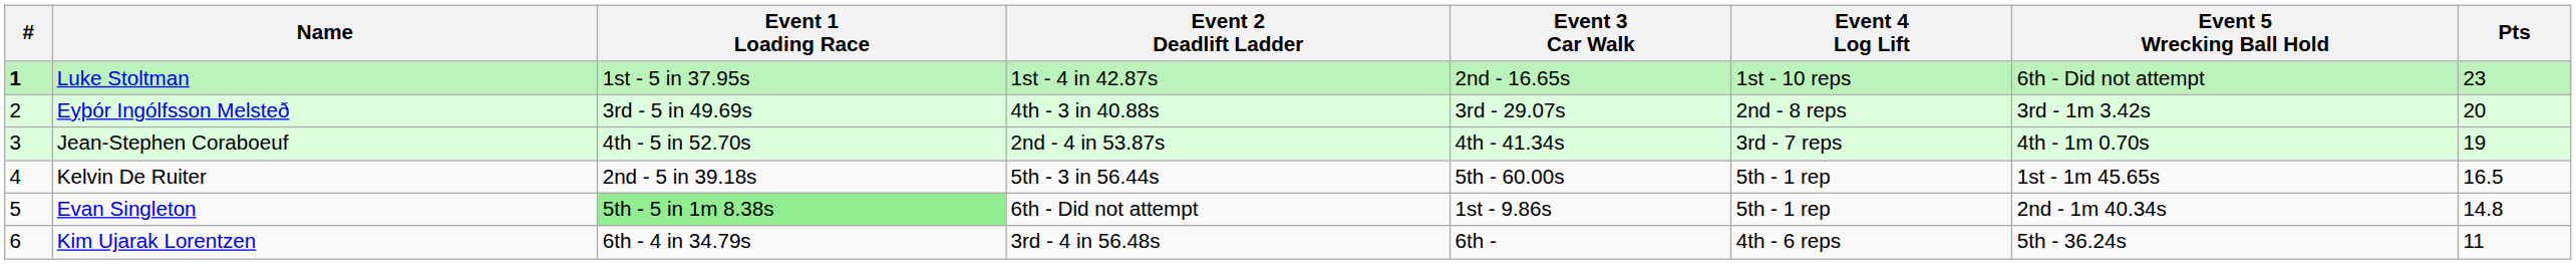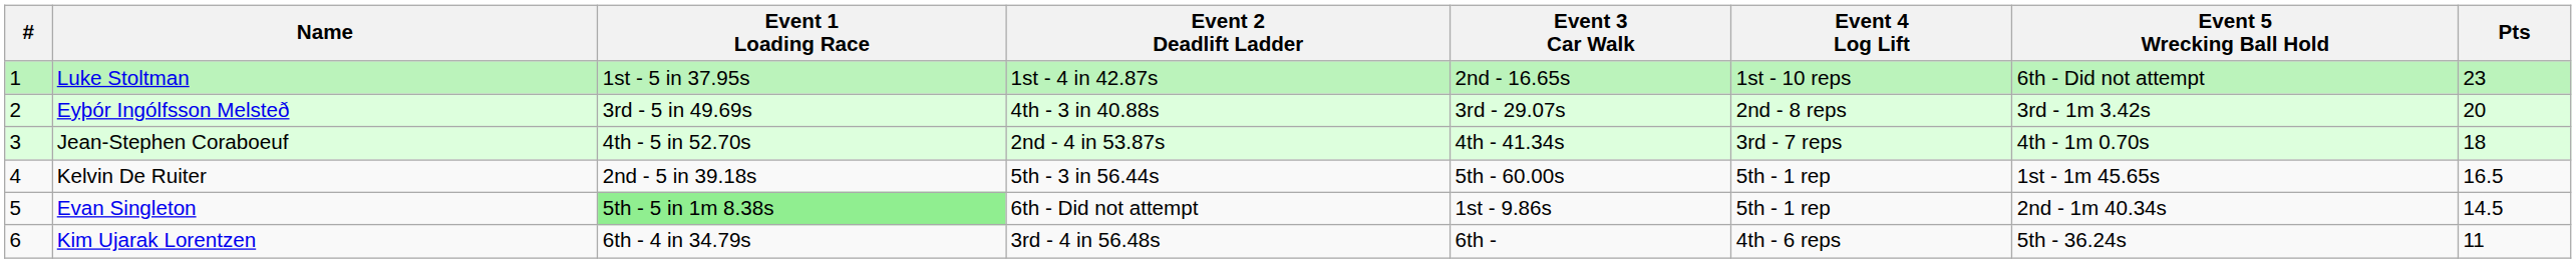Luke Stoltman | #: bold -> normal
Jean-Stephen Coraboeuf | Pts: 19 -> 18
Evan Singleton | Pts: 14.8 -> 14.5
